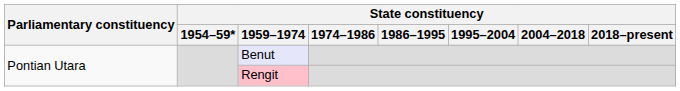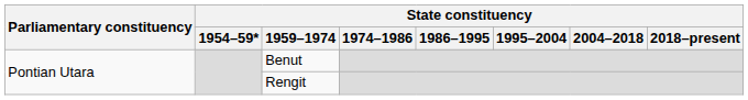Benut | State constituency / 1959–1974: lavender background -> no background
Rengit | State constituency / 1959–1974: pink background -> no background
